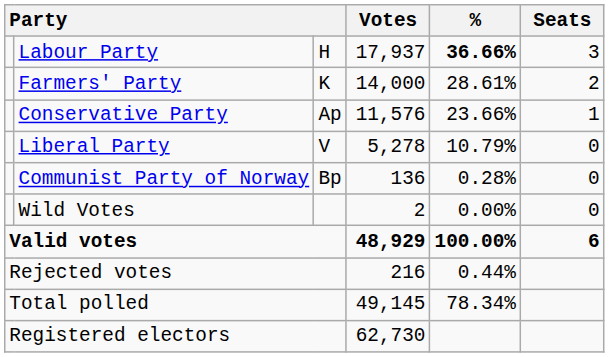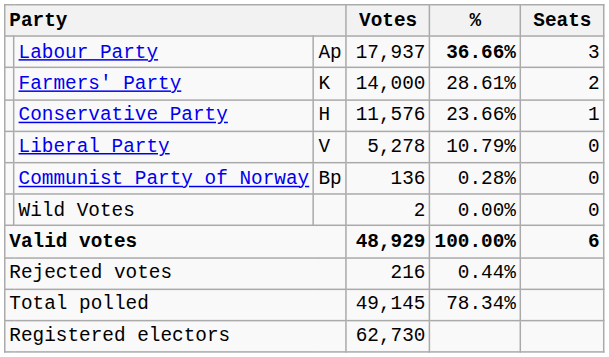Labour Party | column 3: H -> Ap
Conservative Party | column 3: Ap -> H
